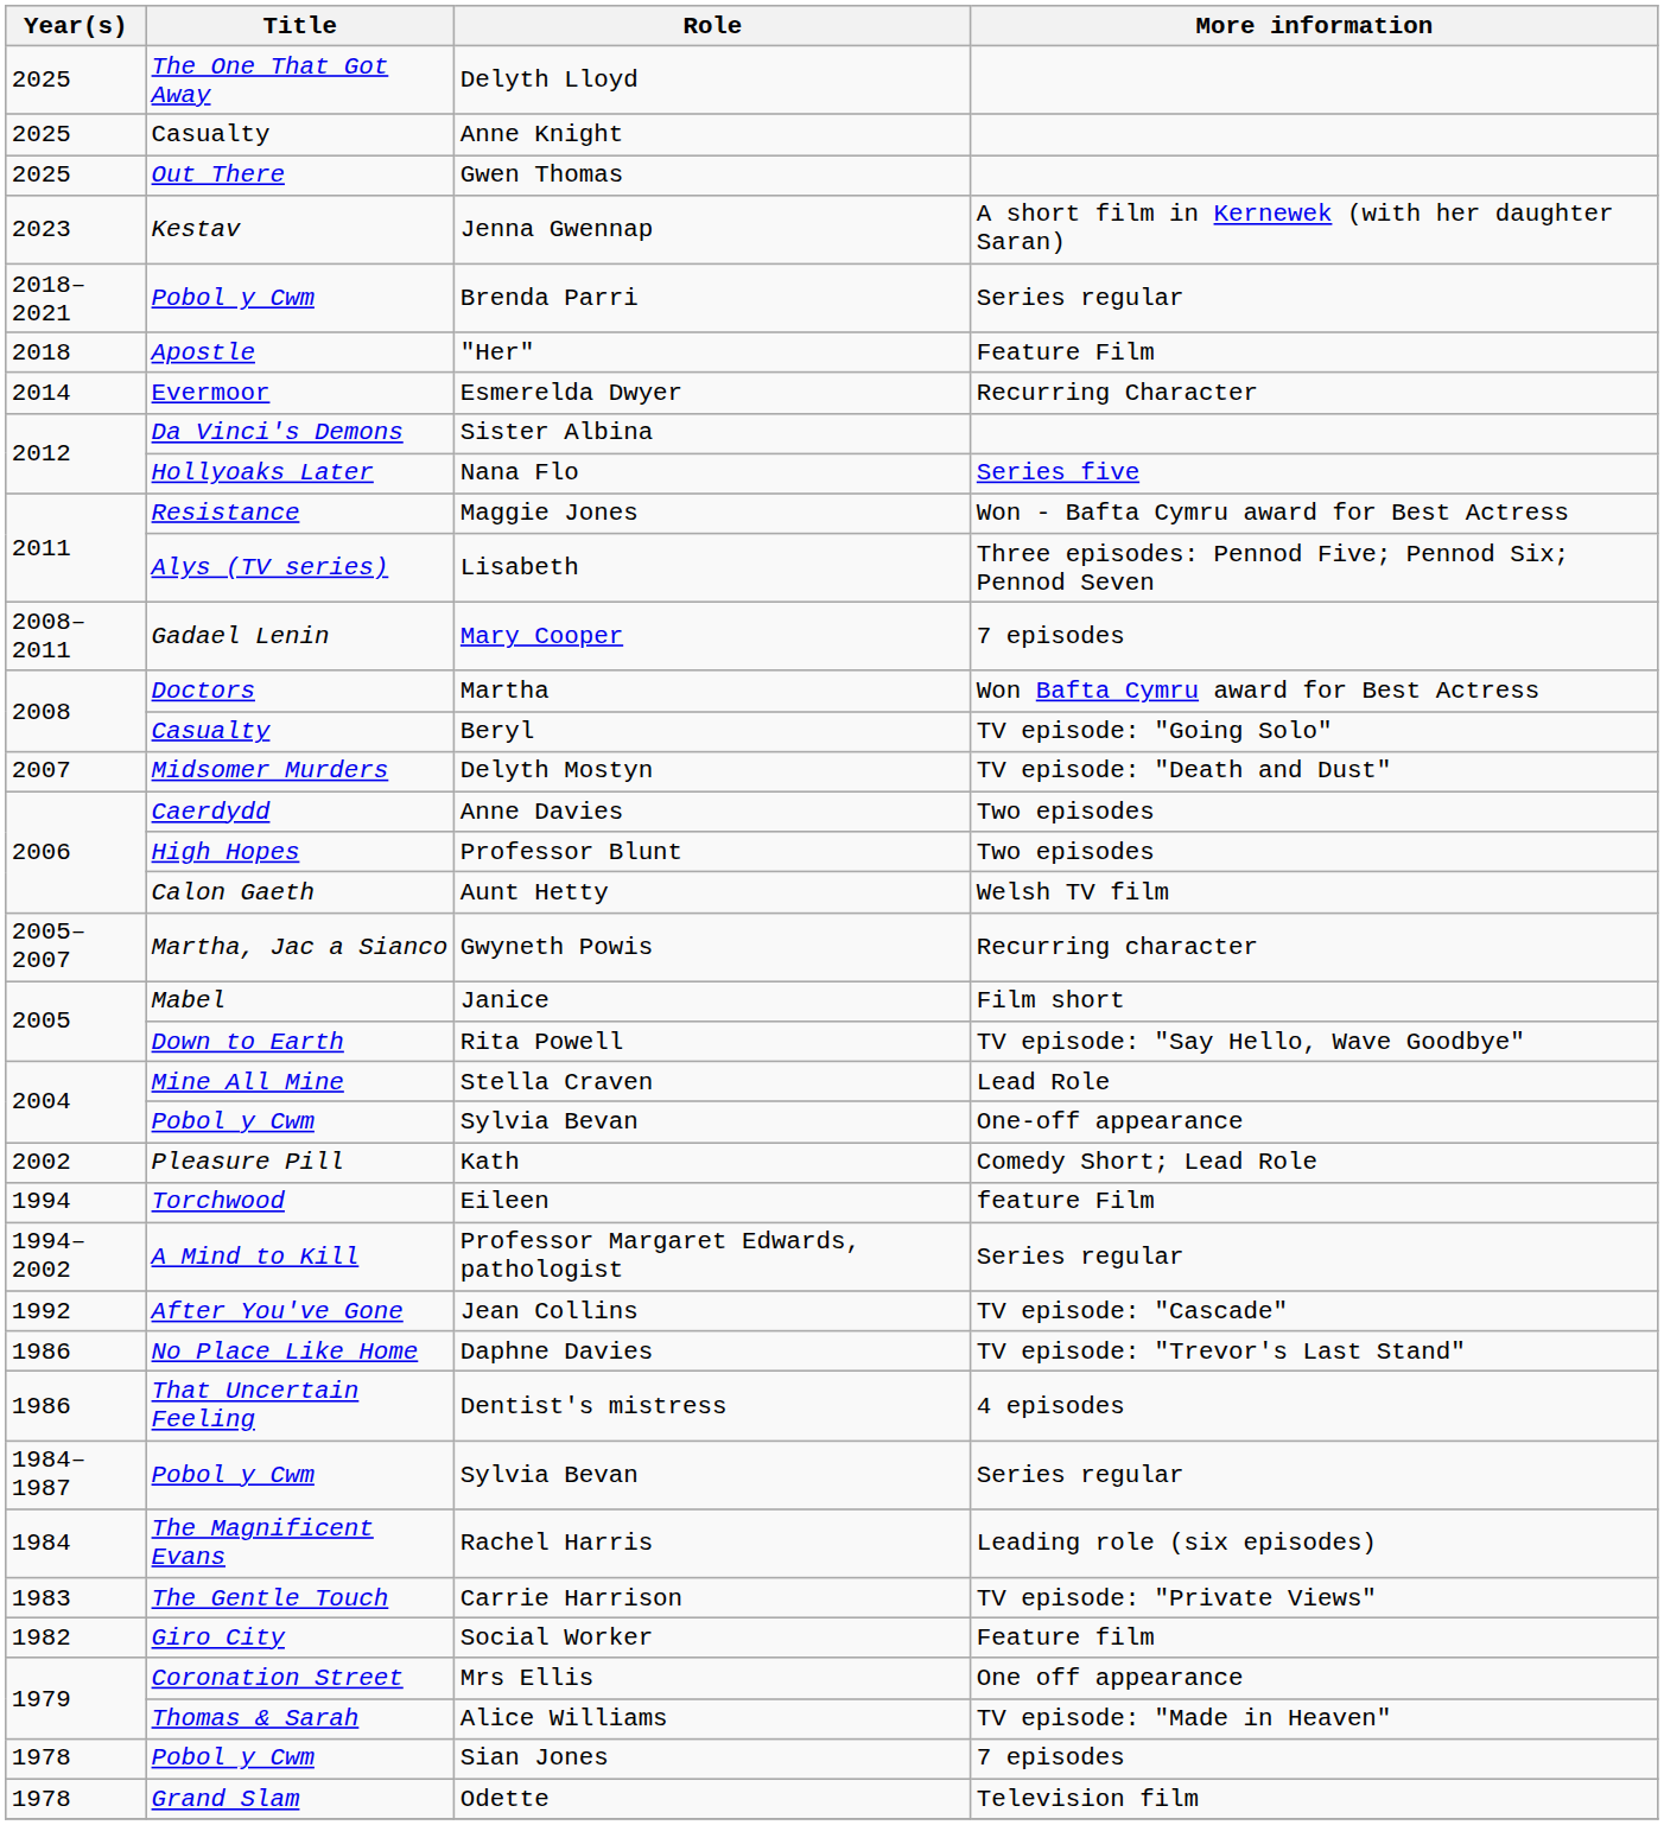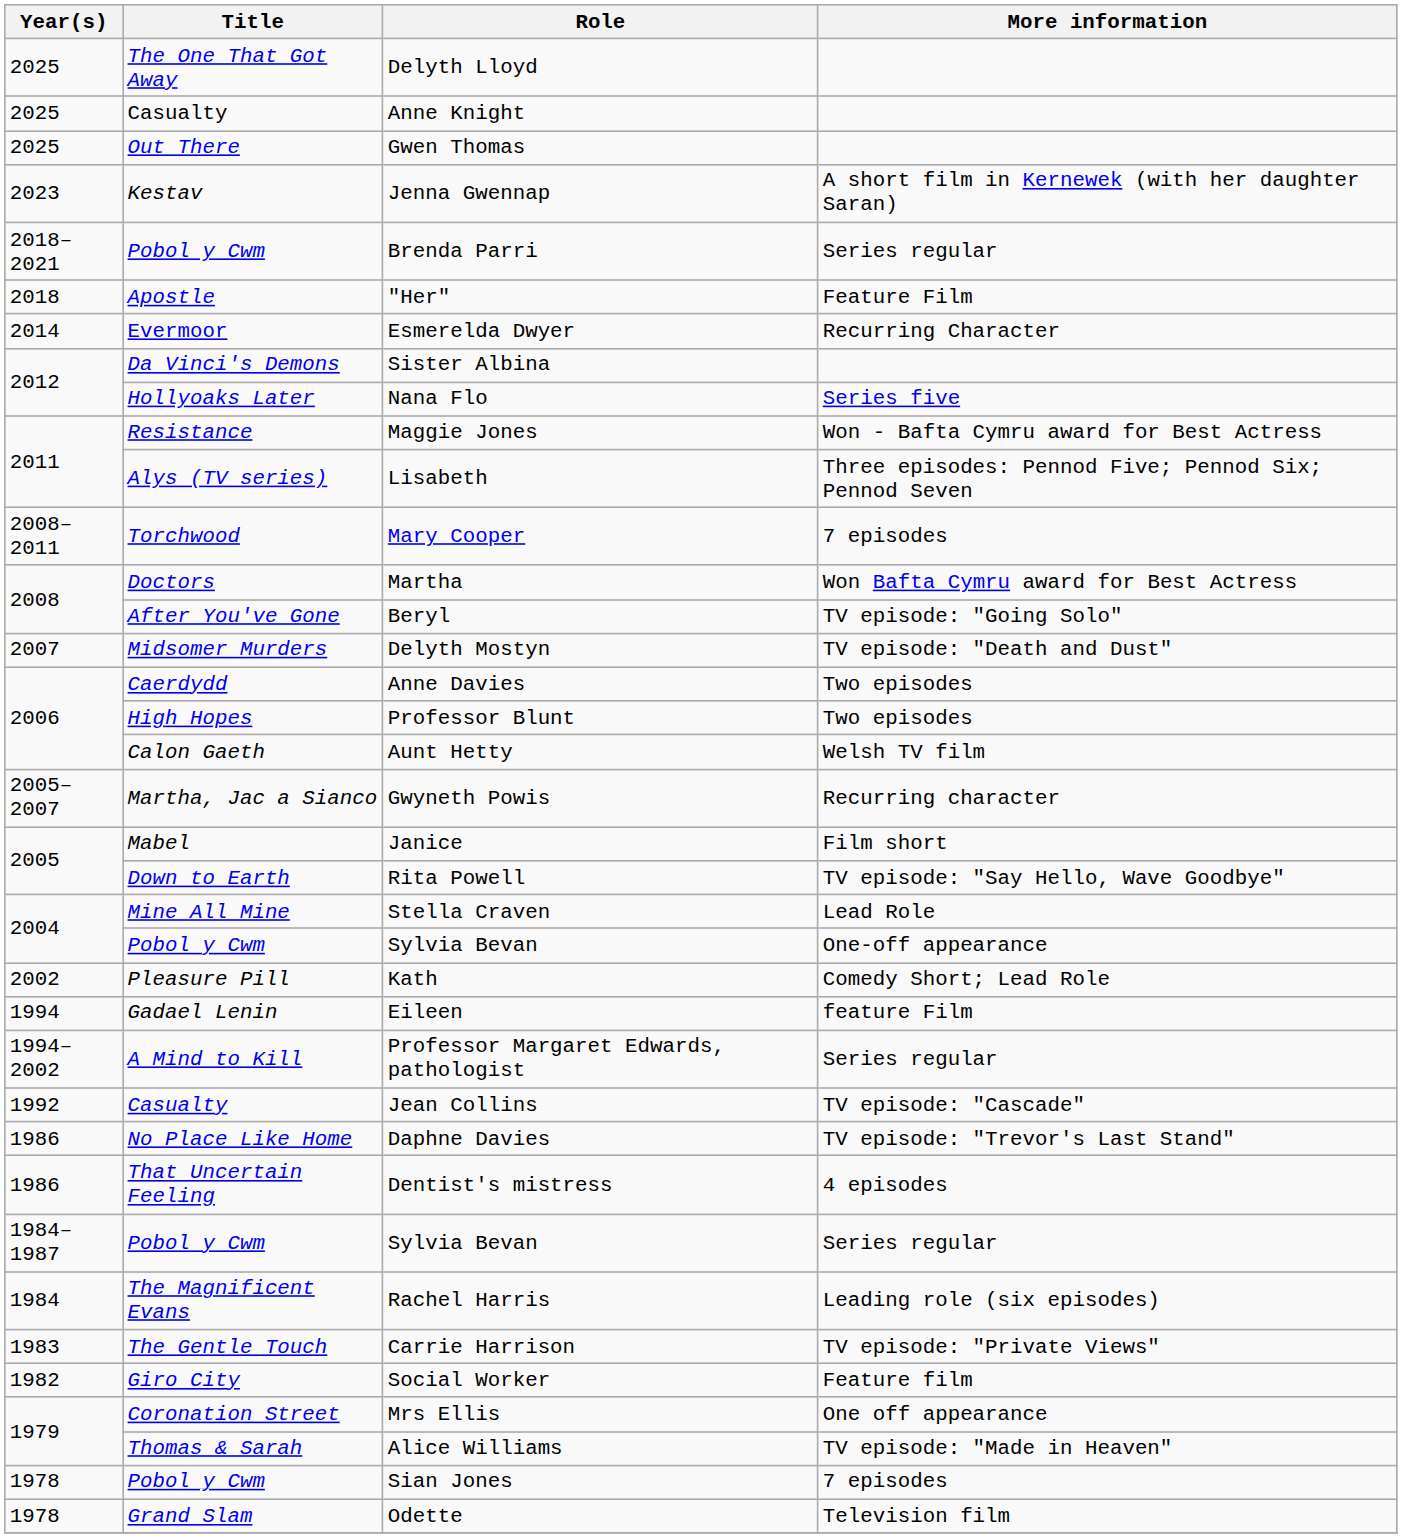Mary Cooper | Title: Gadael Lenin -> Torchwood
Beryl | Title: Casualty -> After You've Gone
Eileen | Title: Torchwood -> Gadael Lenin
Jean Collins | Title: After You've Gone -> Casualty
